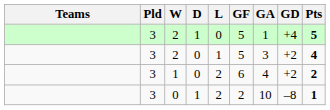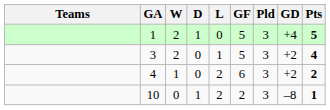columns swapped: Pld <-> GA
